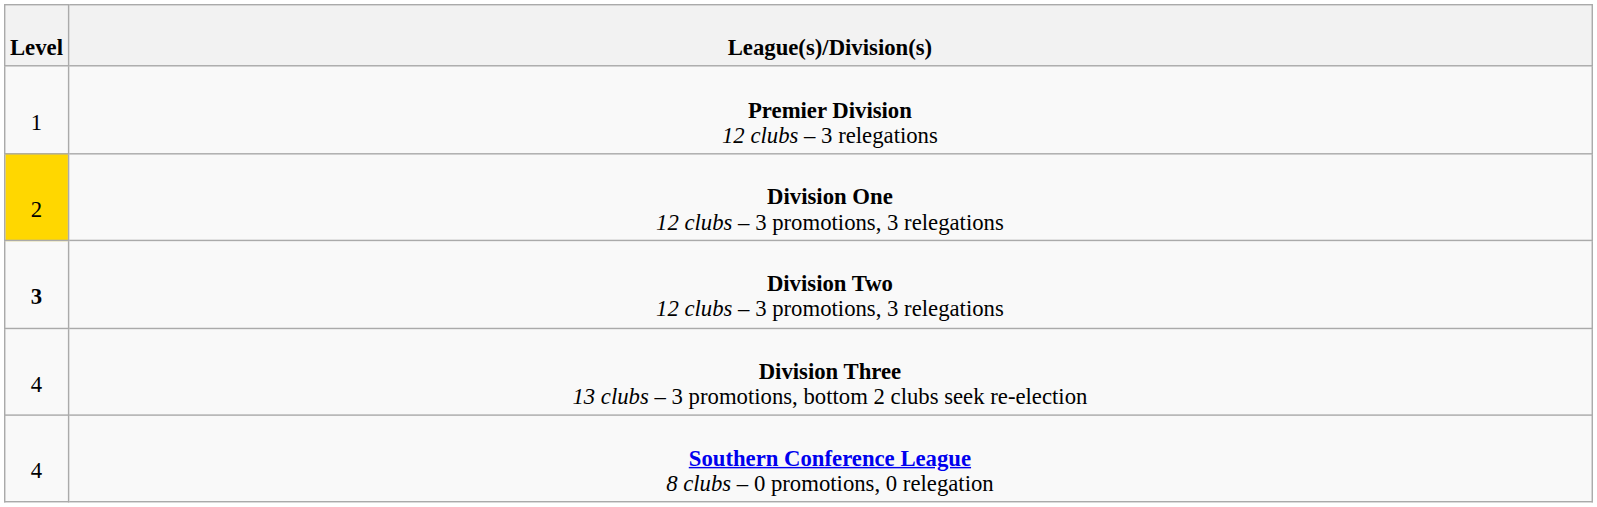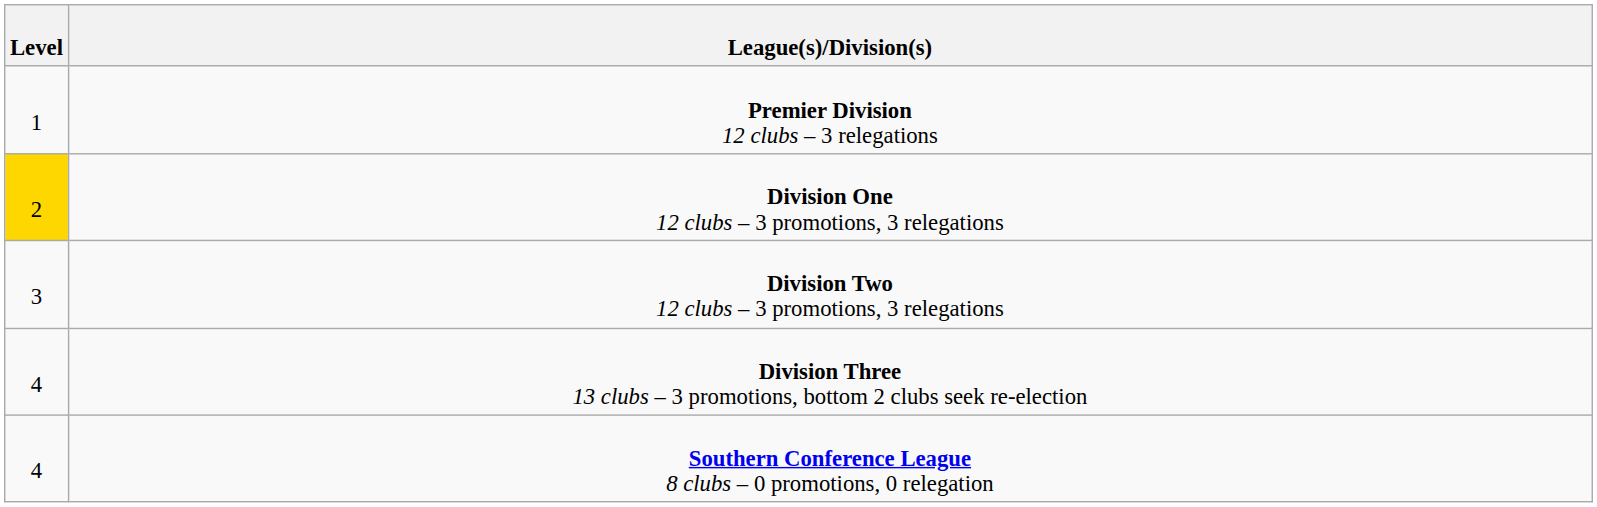Division Two 12 clubs – 3 promotions, 3 relegations | Level: bold -> normal
